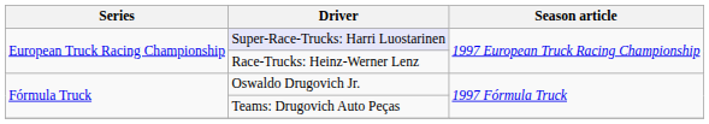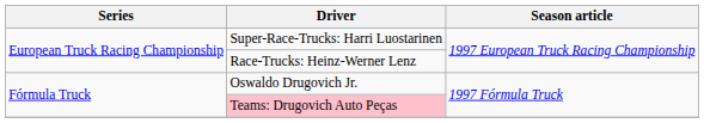Super-Race-Trucks: Harri Luostarinen | Driver: lavender background -> no background
Teams: Drugovich Auto Peças | Driver: no background -> pink background
